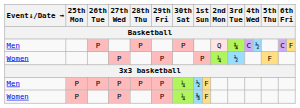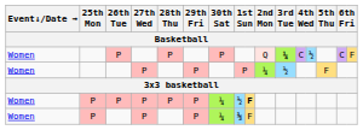row 3 | Event↓/Date →: Men -> Women
row 6 | Event↓/Date →: Men -> Women
row 6 | column 9: normal -> bold
